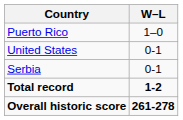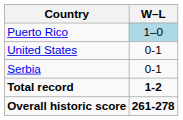Puerto Rico | W–L: no background -> lightblue background
